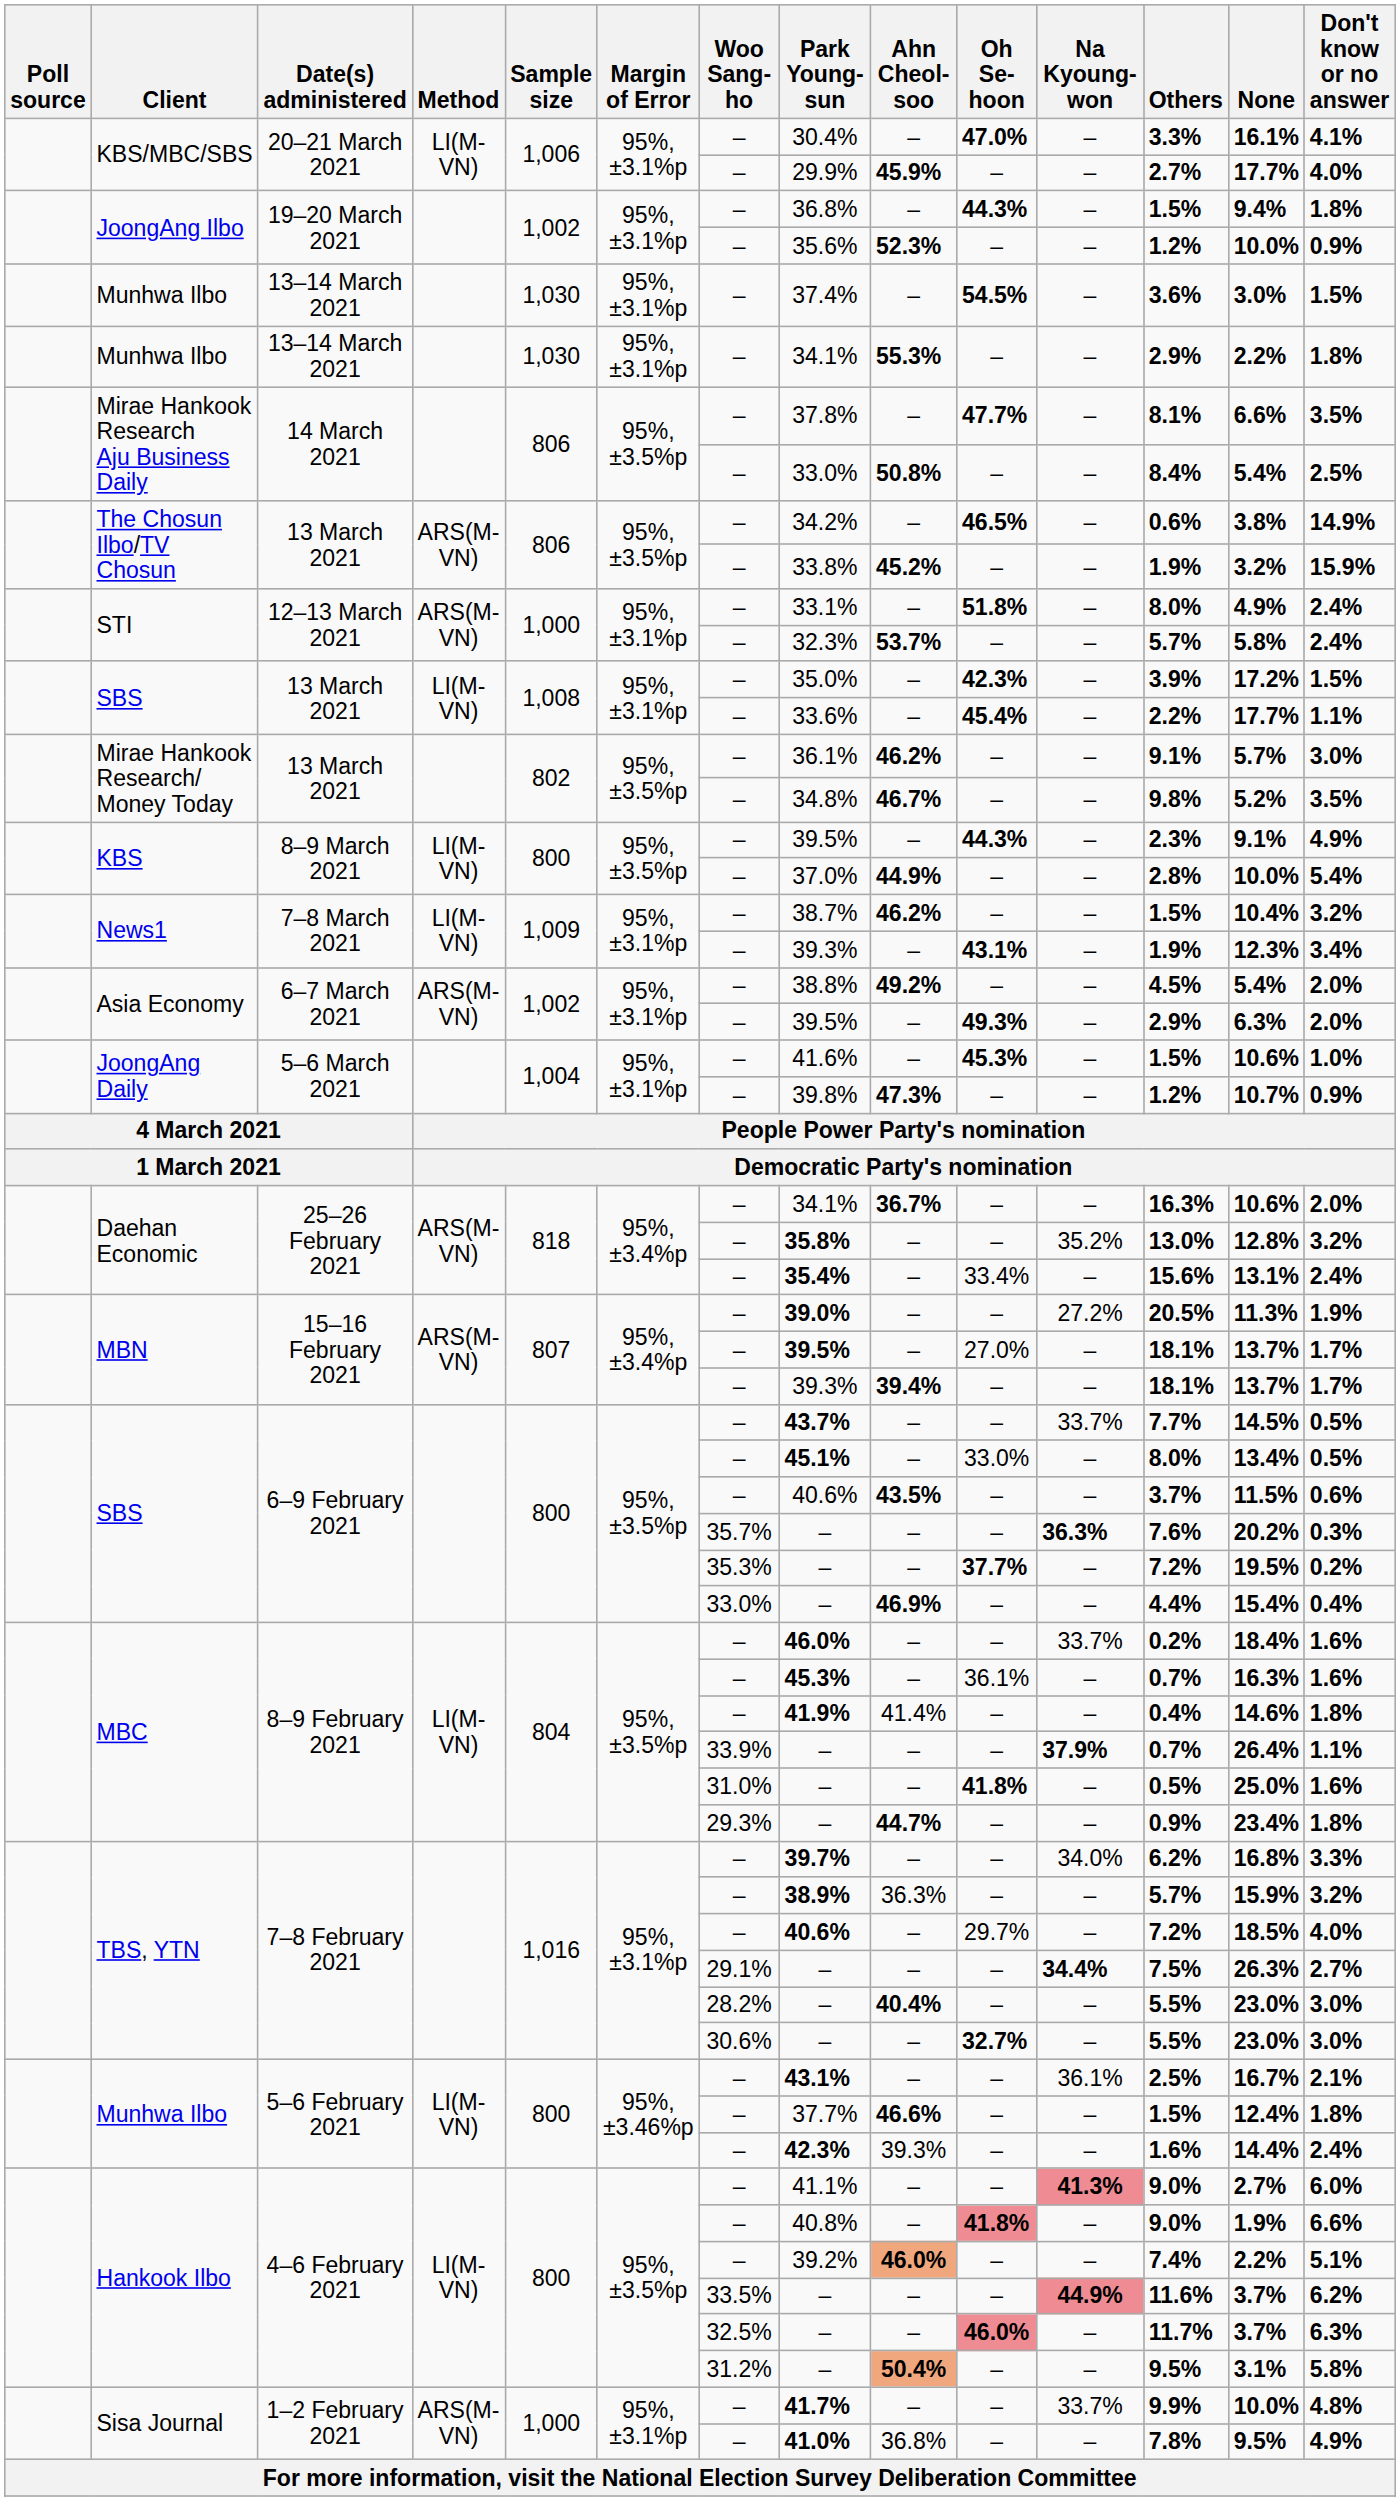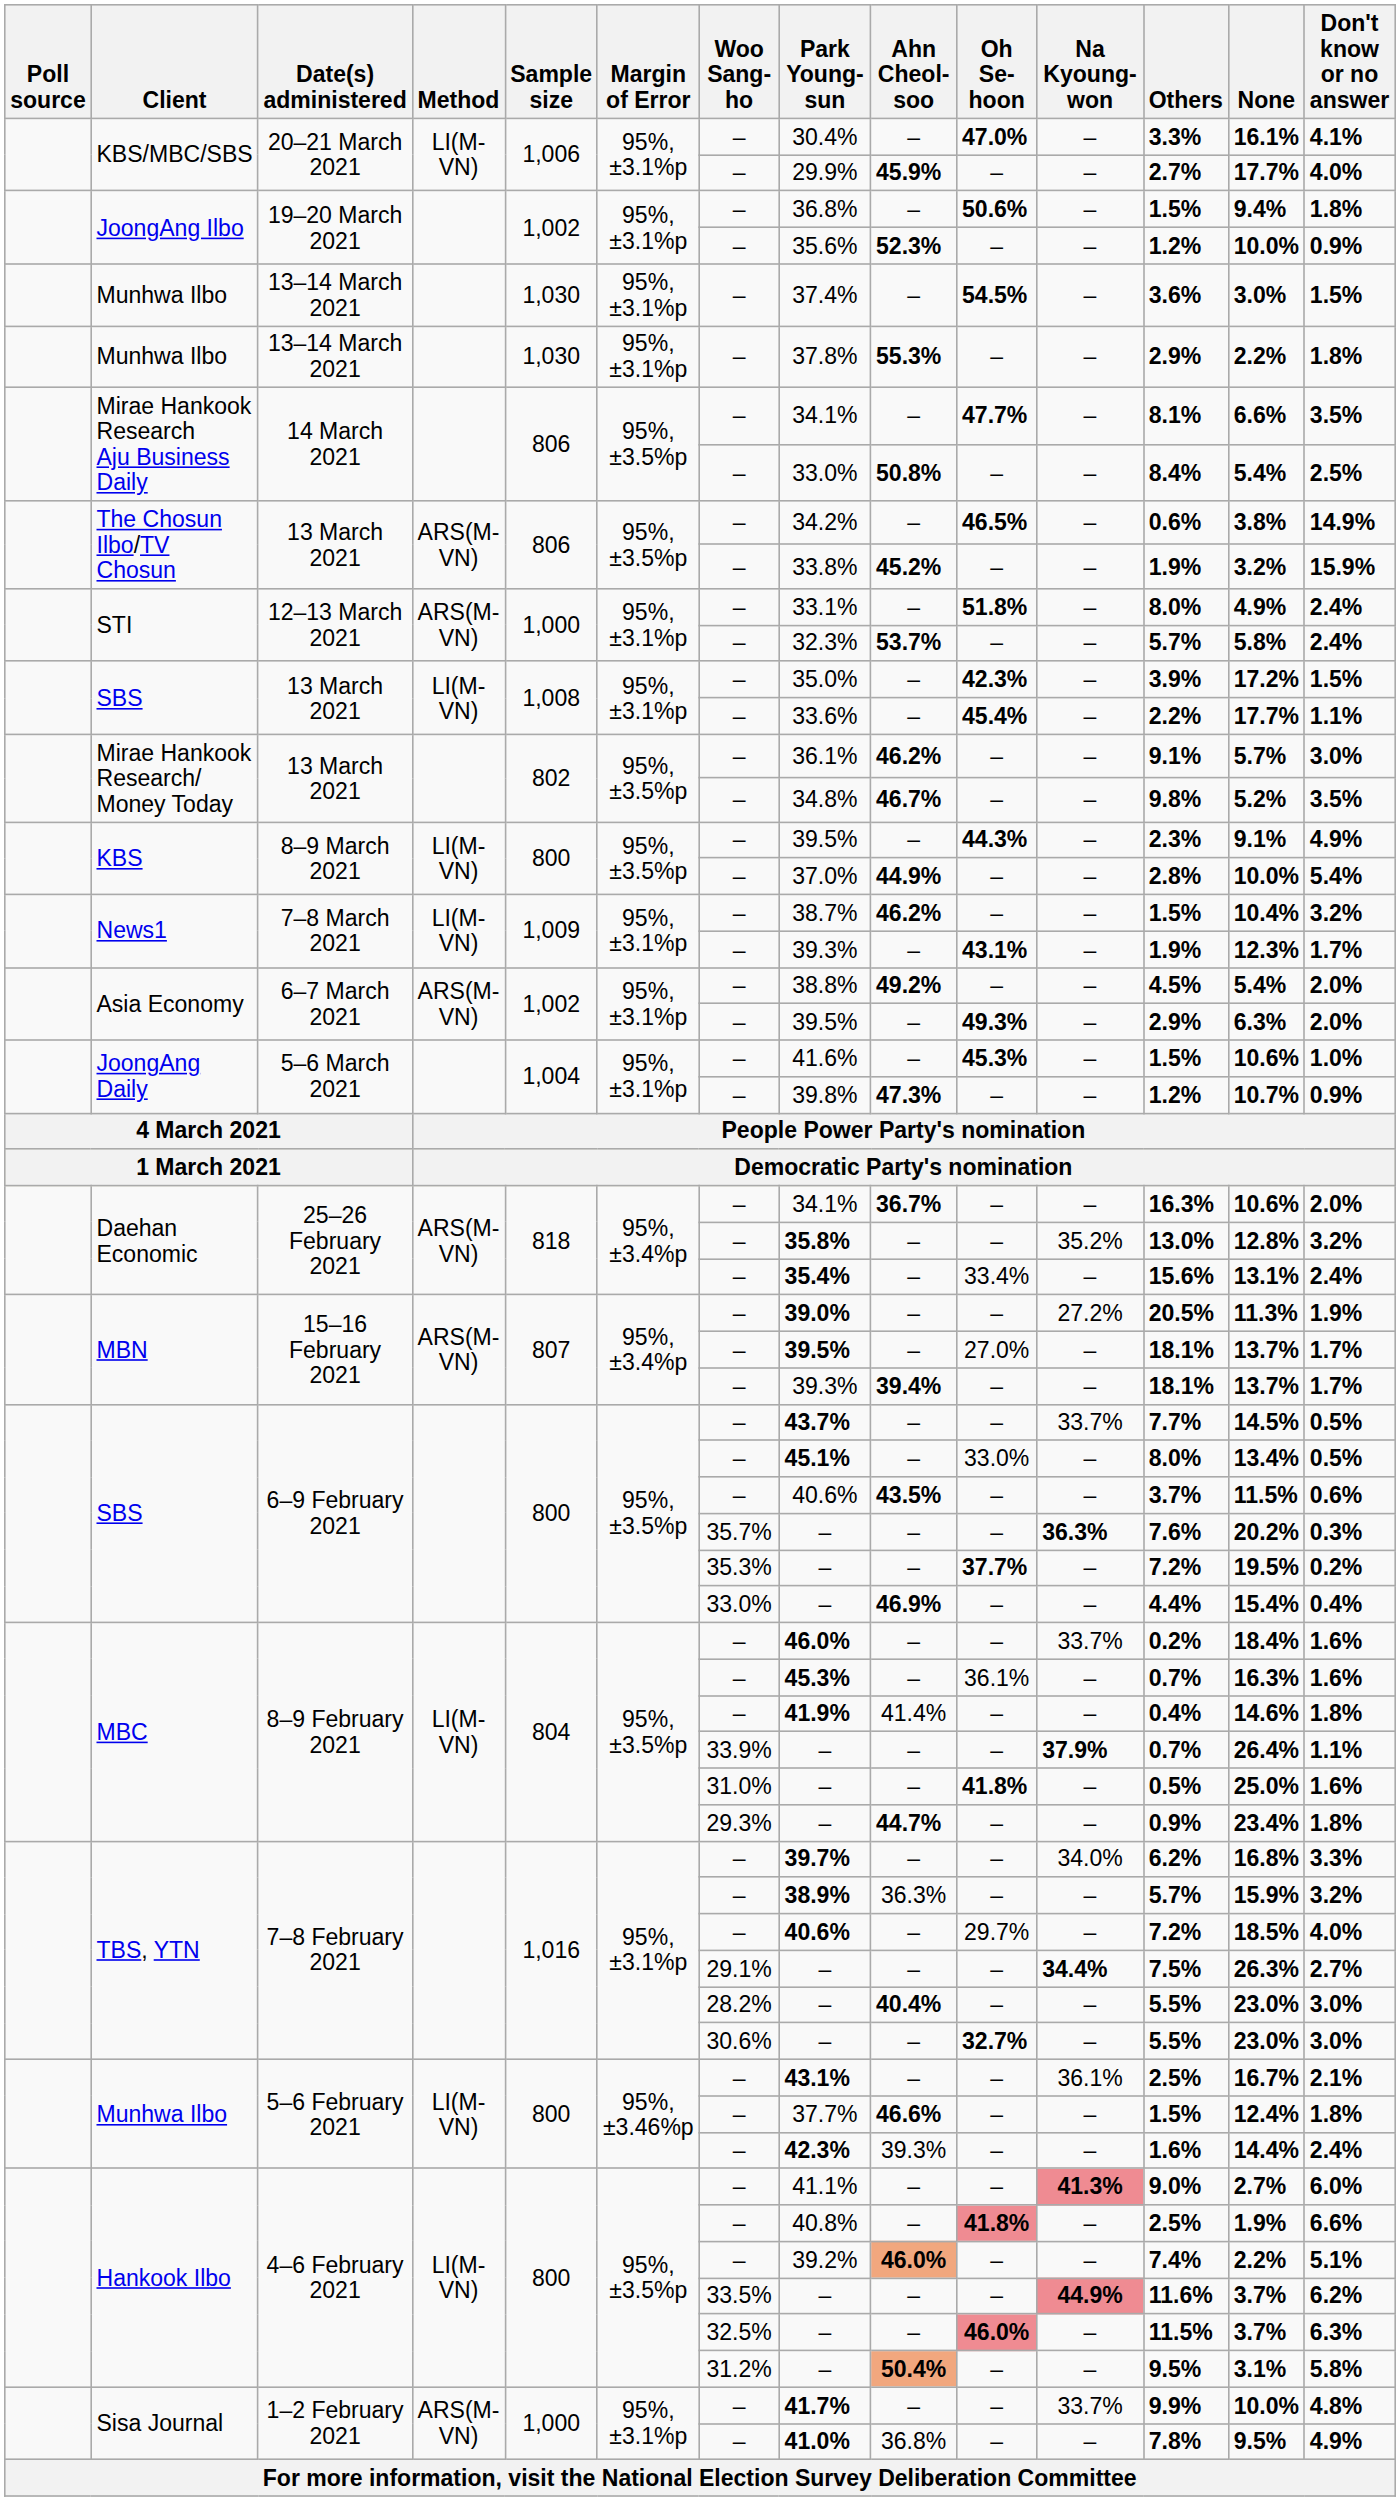row 4 | Oh Se-hoon: 44.3% -> 50.6%
row 7 | Park Young-sun: 34.1% -> 37.8%
row 8 | Park Young-sun: 37.8% -> 34.1%
row 21 | Don't know or no answer: 3.4% -> 1.7%
row 56 | Others: 9.0% -> 2.5%
row 59 | Others: 11.7% -> 11.5%
